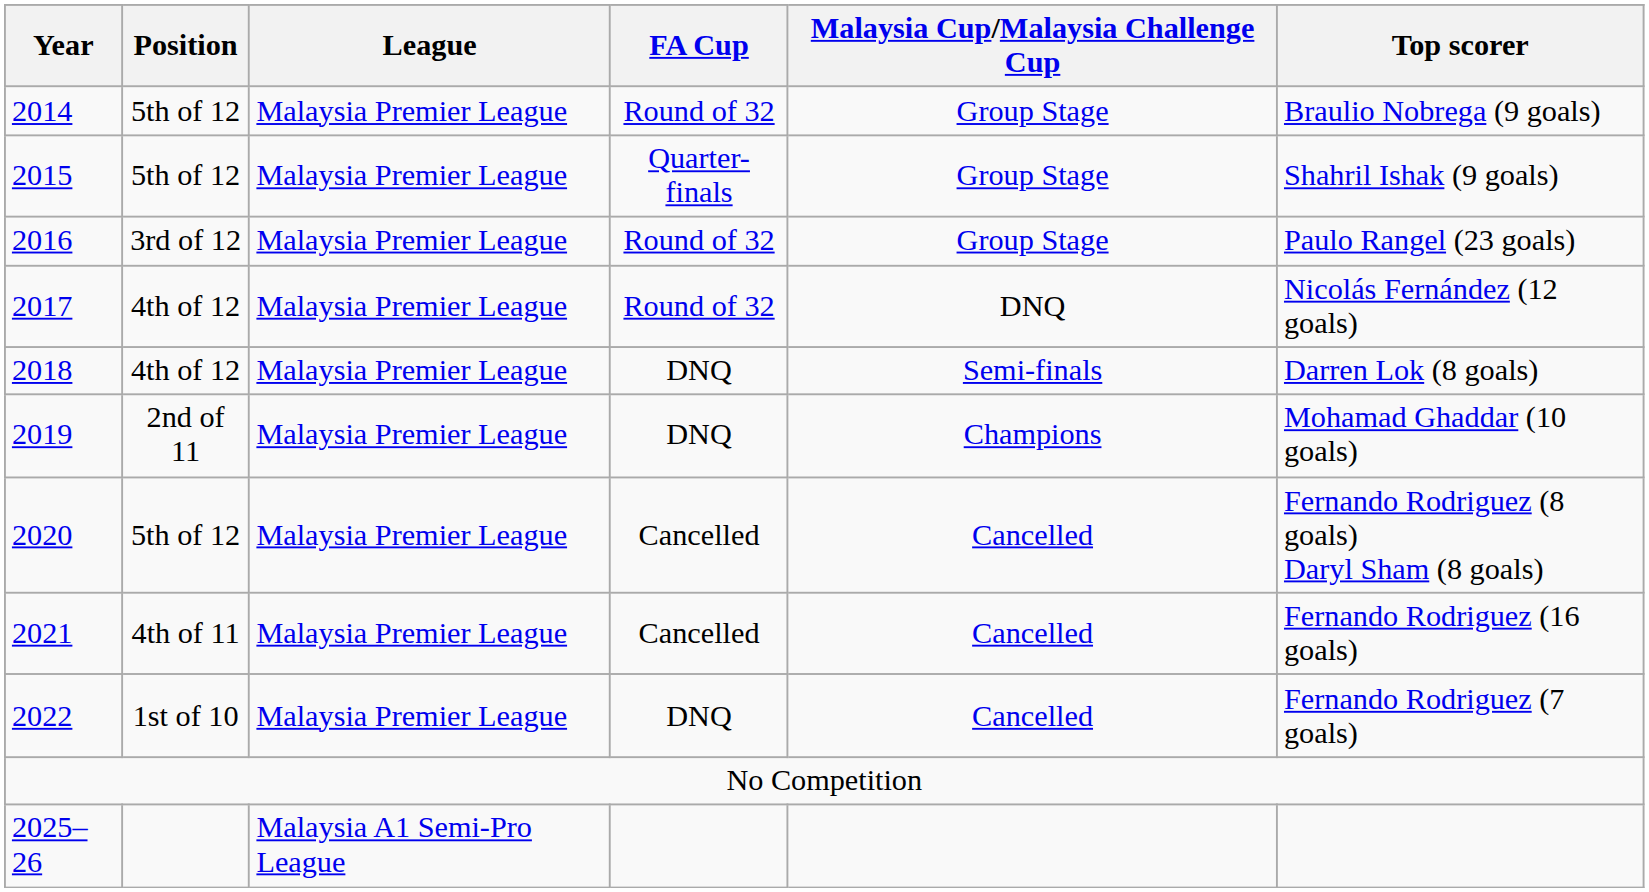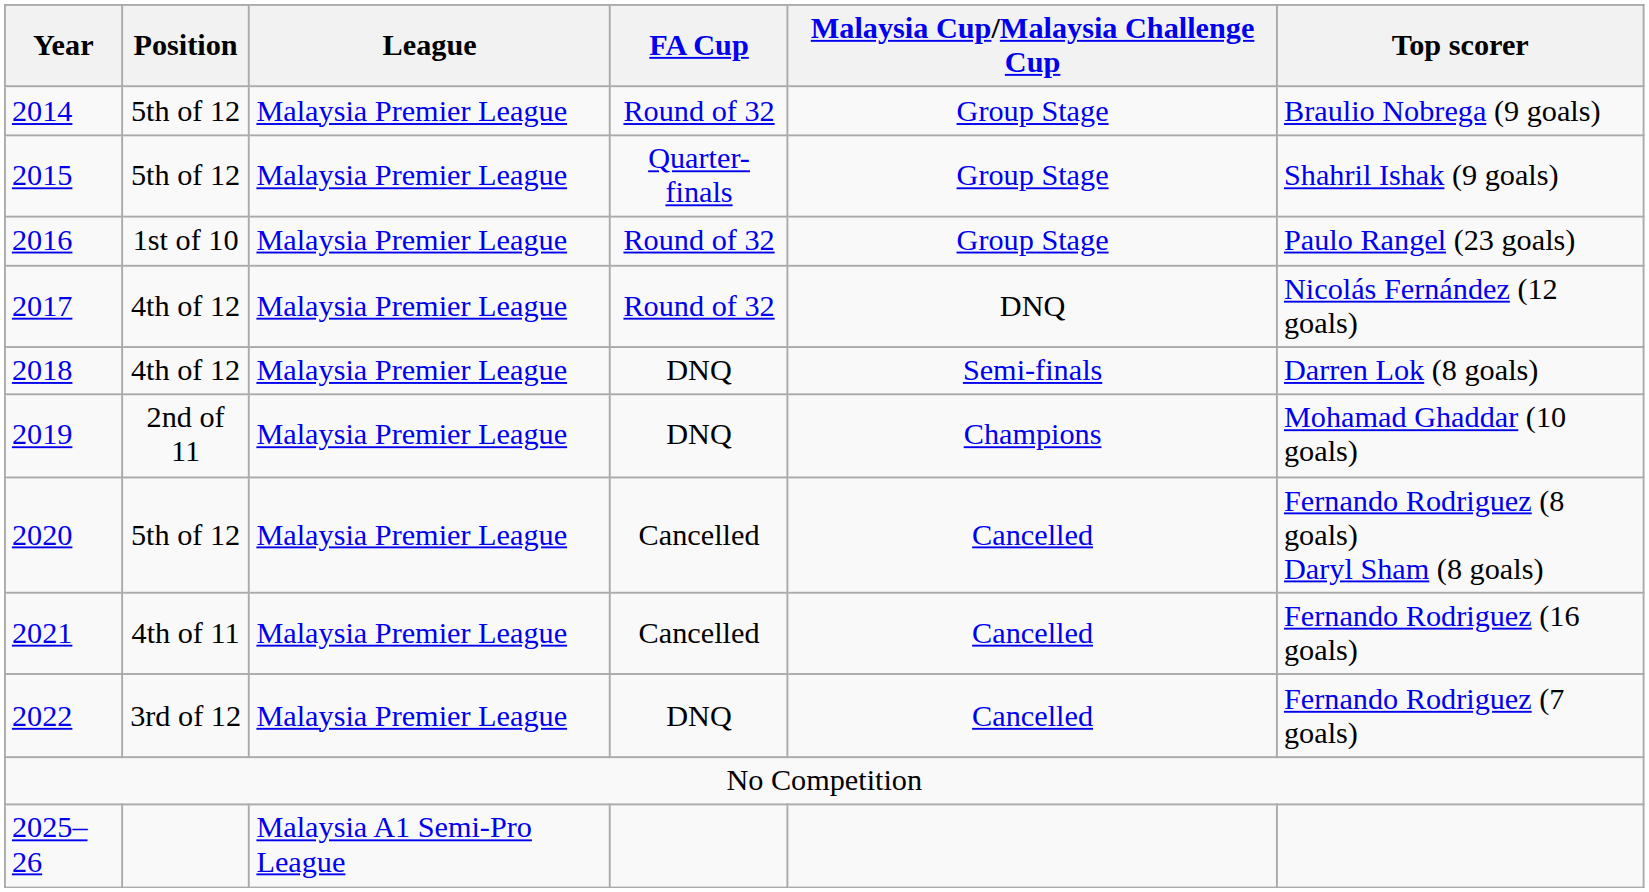2016 | Position: 3rd of 12 -> 1st of 10
2022 | Position: 1st of 10 -> 3rd of 12
